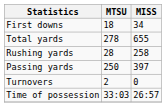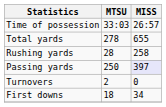rows swapped: First downs <-> Time of possession
Passing yards | MISS: no background -> lavender background
